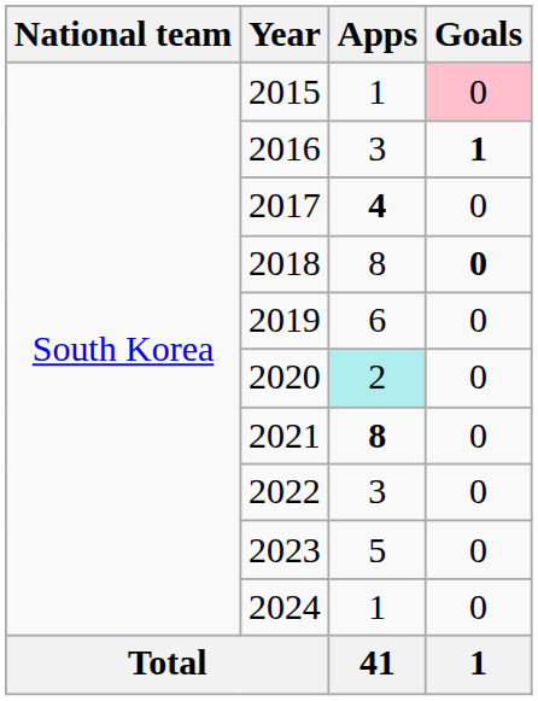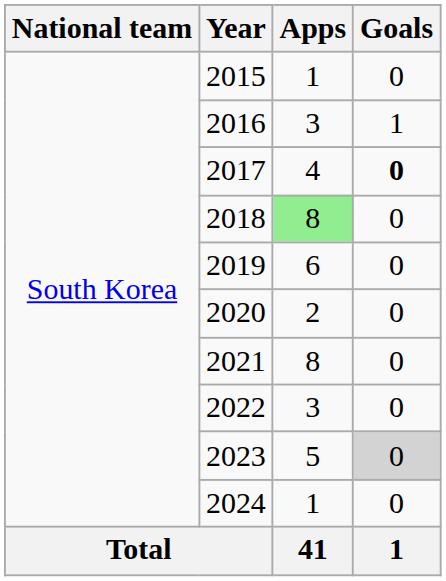2015 | Goals: pink background -> no background
2016 | Goals: bold -> normal
2017 | Apps: bold -> normal
2017 | Goals: normal -> bold
2018 | Apps: no background -> lightgreen background
2018 | Goals: bold -> normal
2020 | Apps: paleturquoise background -> no background
2021 | Apps: bold -> normal
2023 | Goals: no background -> lightgrey background
